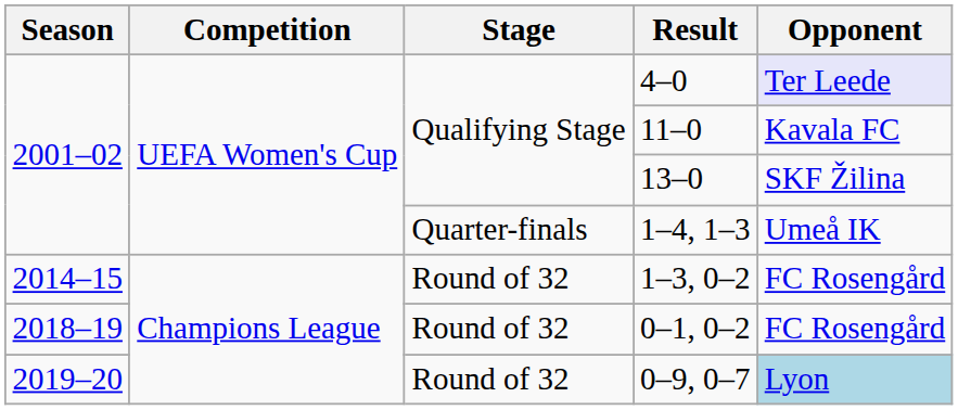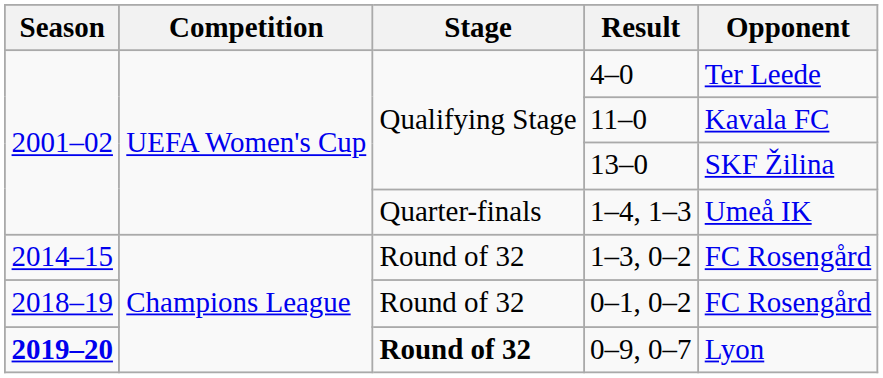4–0 | Opponent: lavender background -> no background
0–9, 0–7 | Season: normal -> bold
0–9, 0–7 | Stage: normal -> bold
0–9, 0–7 | Opponent: lightblue background -> no background
